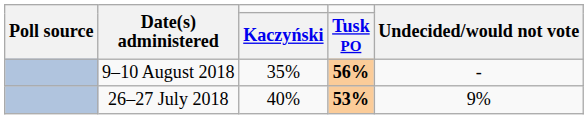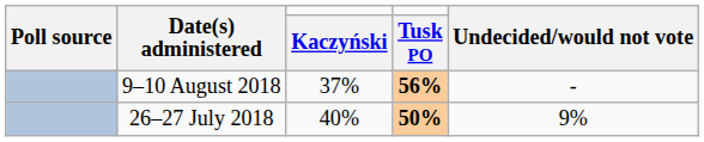9–10 August 2018 | Kaczyński: 35% -> 37%
26–27 July 2018 | Tusk PO: 53% -> 50%
